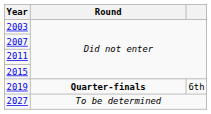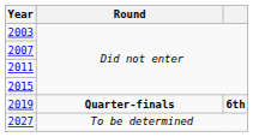2019 | column 3: normal -> bold
